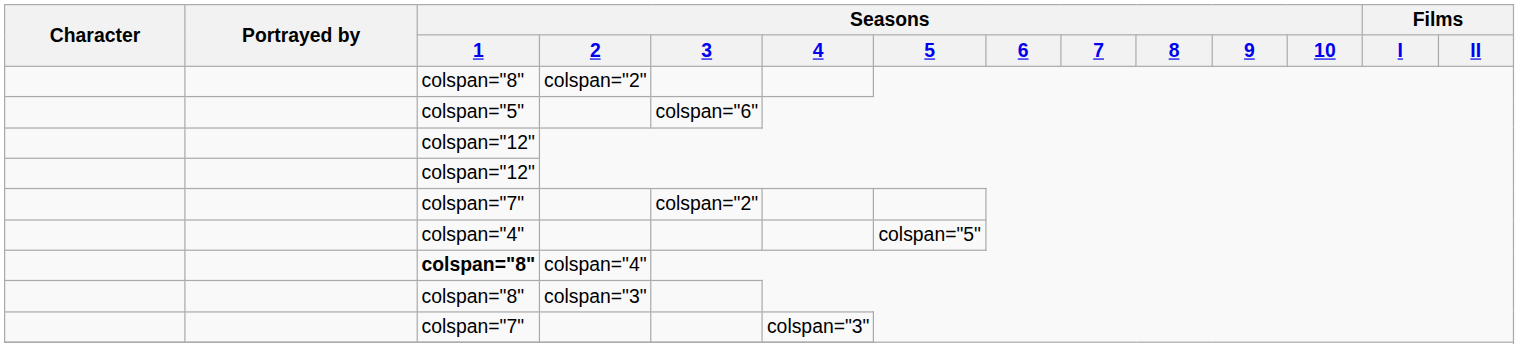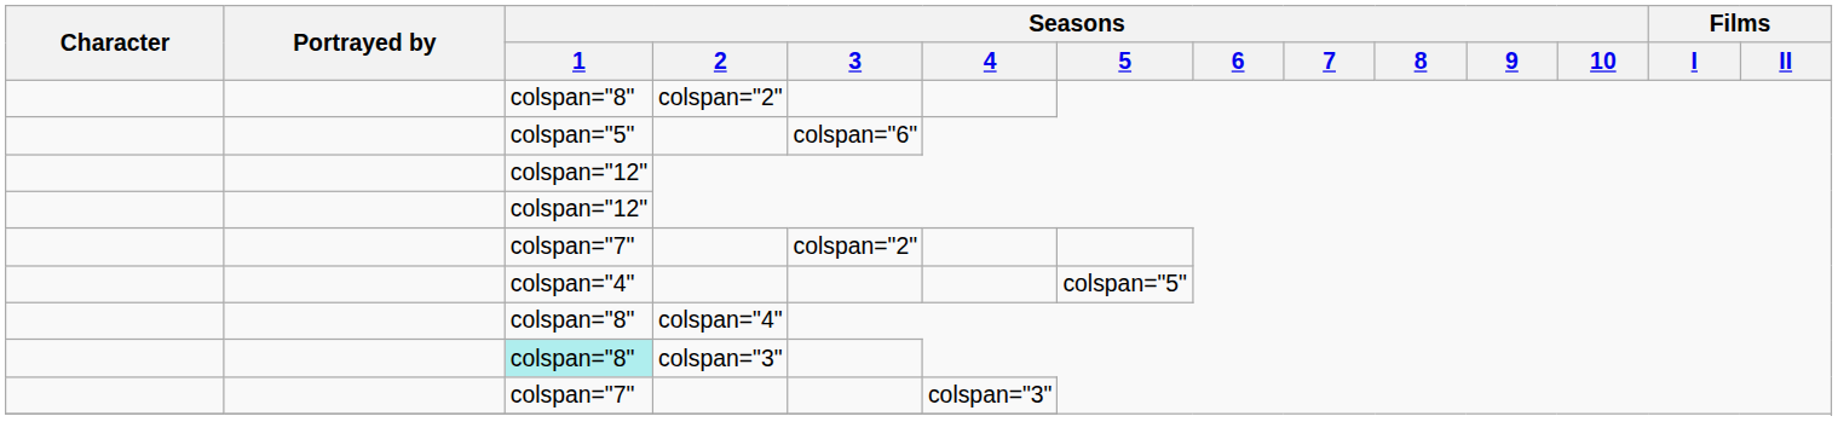colspan="8" / colspan="4" | Seasons / 1: bold -> normal
colspan="8" / colspan="3" | Seasons / 1: no background -> paleturquoise background
